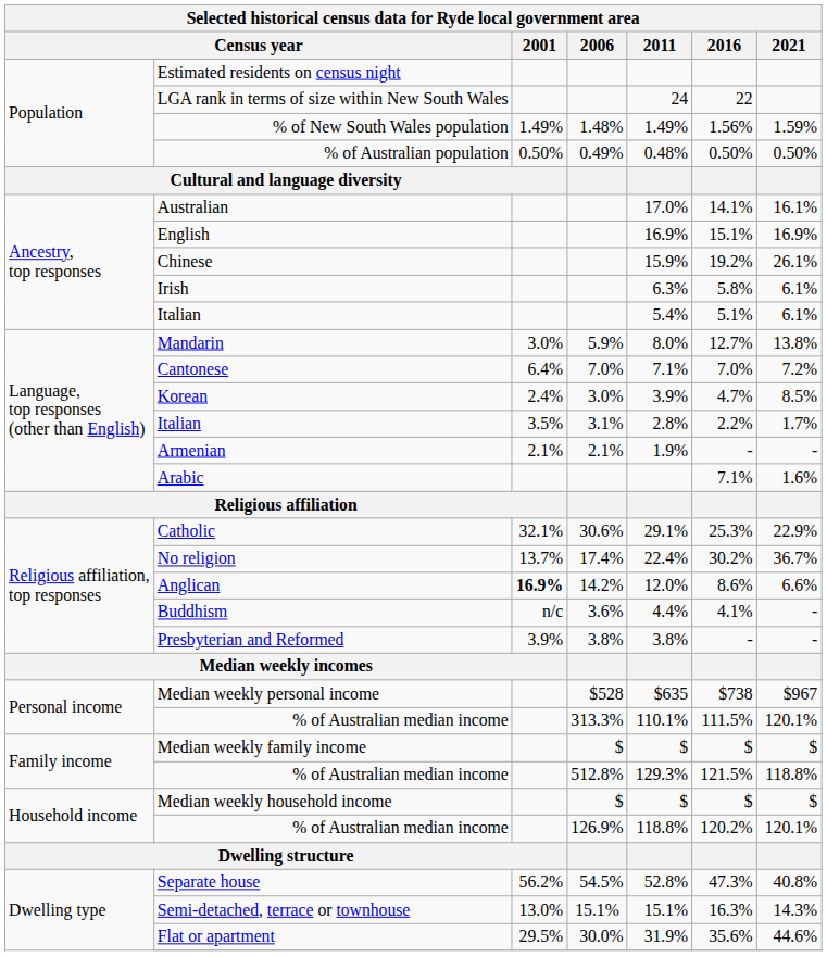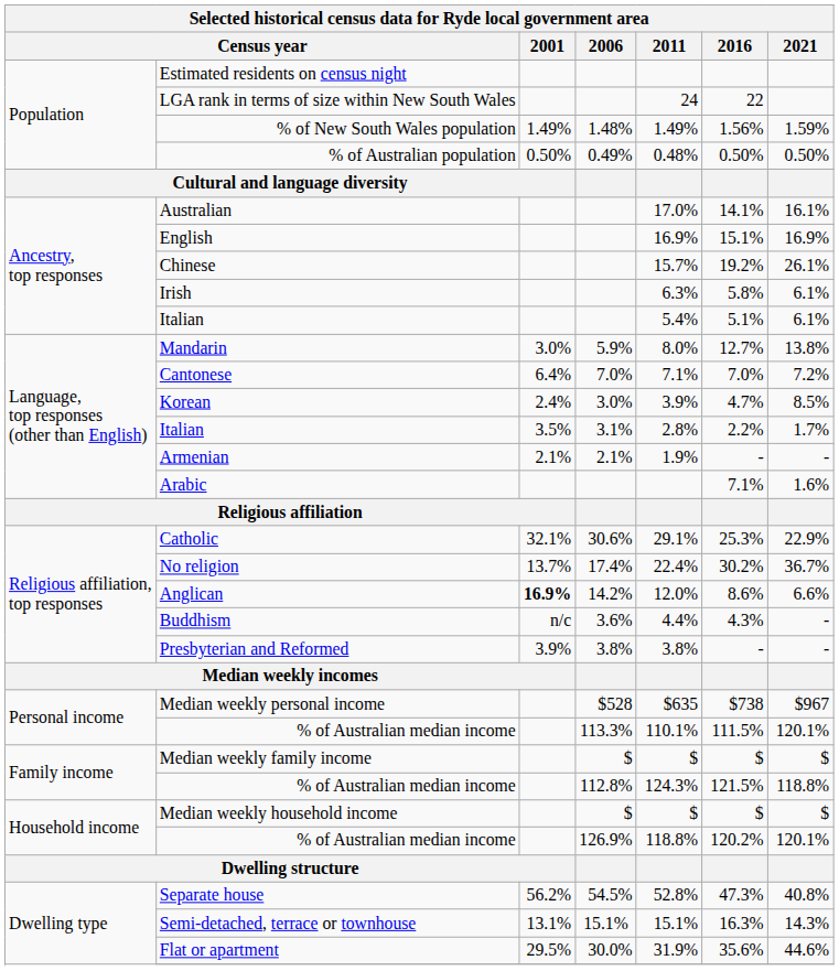Chinese | 2011: 15.9% -> 15.7%
Buddhism | 2016: 4.1% -> 4.3%
Personal income / % of Australian median income | 2006: 313.3% -> 113.3%
Family income / % of Australian median income | 2006: 512.8% -> 112.8%
Family income / % of Australian median income | 2011: 129.3% -> 124.3%
Semi-detached, terrace or townhouse | 2001: 13.0% -> 13.1%
